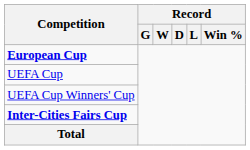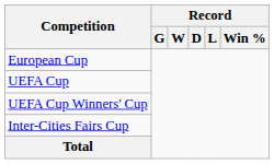European Cup | Competition: bold -> normal
Inter-Cities Fairs Cup | Competition: bold -> normal
